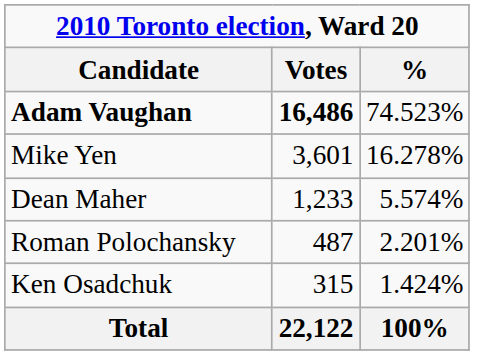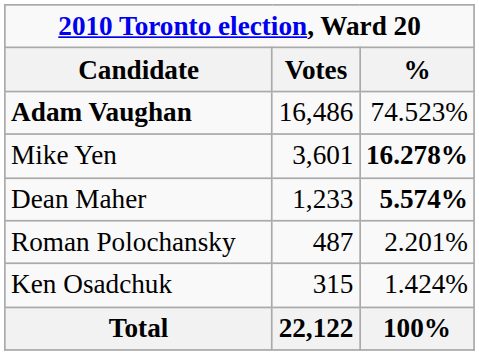Adam Vaughan | Votes: bold -> normal
Mike Yen | %: normal -> bold
Dean Maher | %: normal -> bold
